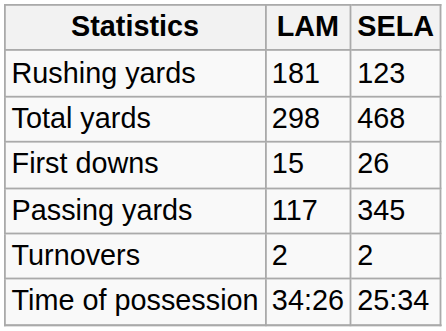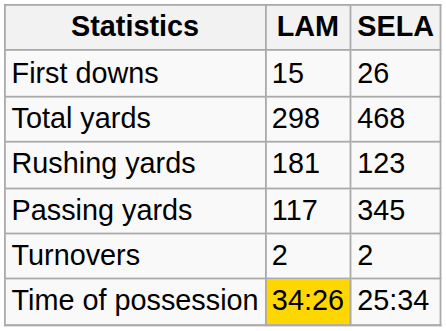rows swapped: First downs <-> Rushing yards
Time of possession | LAM: no background -> gold background
